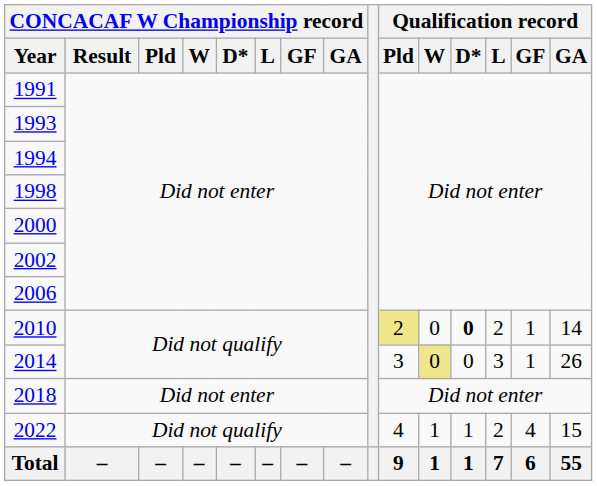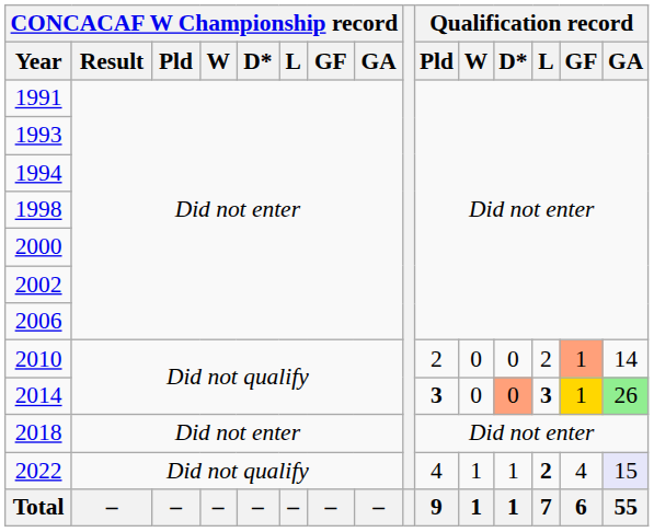2010 | Qualification record / Pld: khaki background -> no background
2010 | Qualification record / D*: bold -> normal
2010 | Qualification record / GF: no background -> lightsalmon background
2014 | Qualification record / Pld: normal -> bold
2014 | Qualification record / W: khaki background -> no background
2014 | Qualification record / D*: no background -> lightsalmon background
2014 | Qualification record / L: normal -> bold
2014 | Qualification record / GF: no background -> gold background
2014 | Qualification record / GA: no background -> lightgreen background
2022 | Qualification record / L: normal -> bold
2022 | Qualification record / GA: no background -> lavender background
